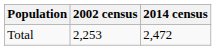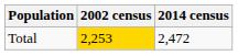row 2 | 2002 census: no background -> gold background
